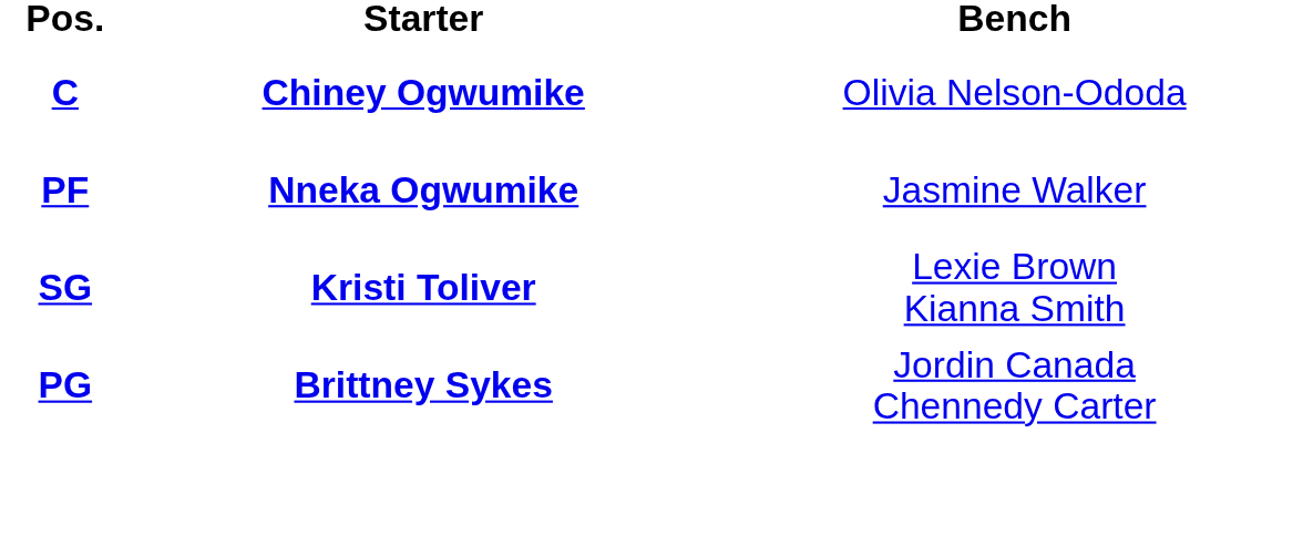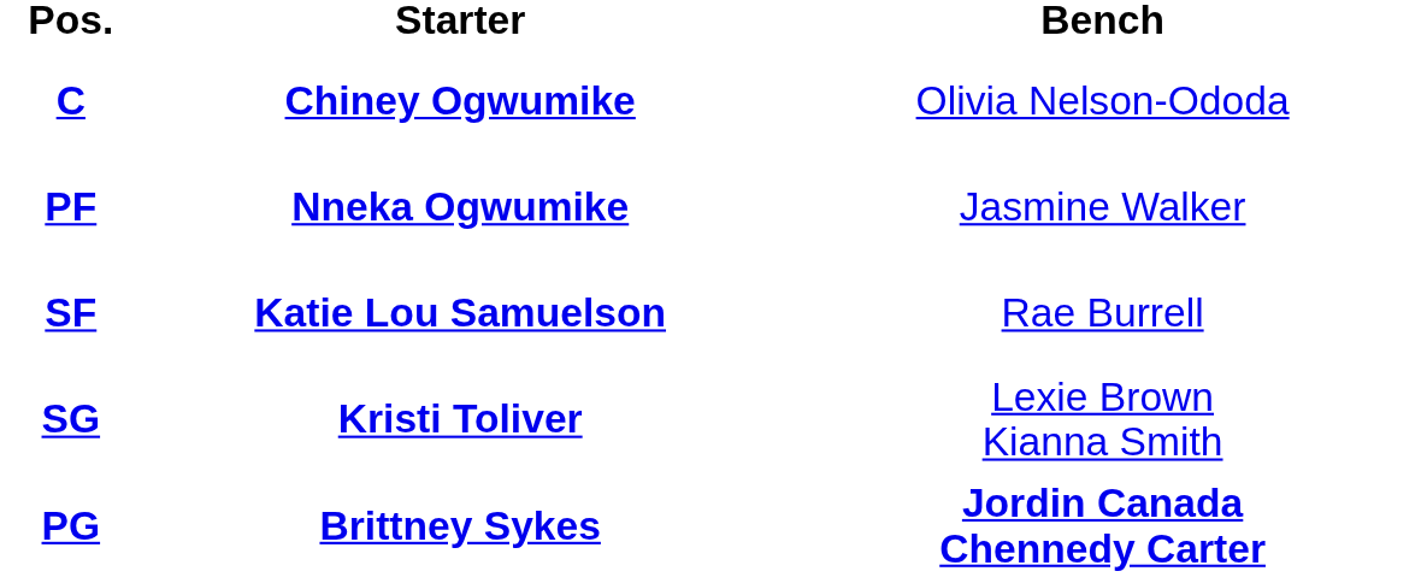+ row: SF | Katie Lou Samuelson | Rae Burrell
PG | Bench: normal -> bold
